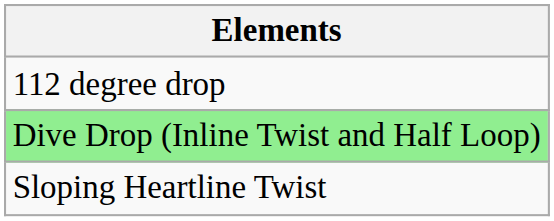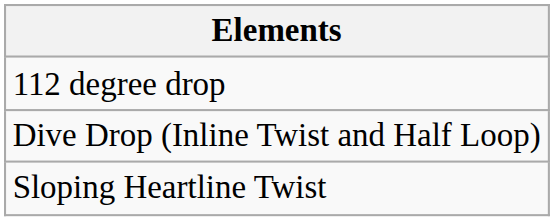row 3 | column 1: lightgreen background -> no background
